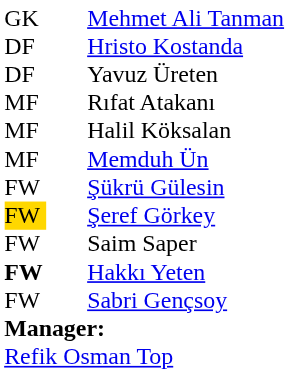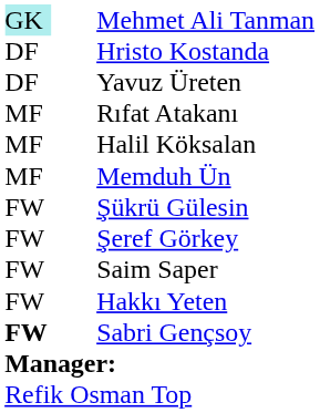Mehmet Ali Tanman | column 1: no background -> paleturquoise background
Şeref Görkey | column 1: gold background -> no background
Hakkı Yeten | column 1: bold -> normal
Sabri Gençsoy | column 1: normal -> bold
